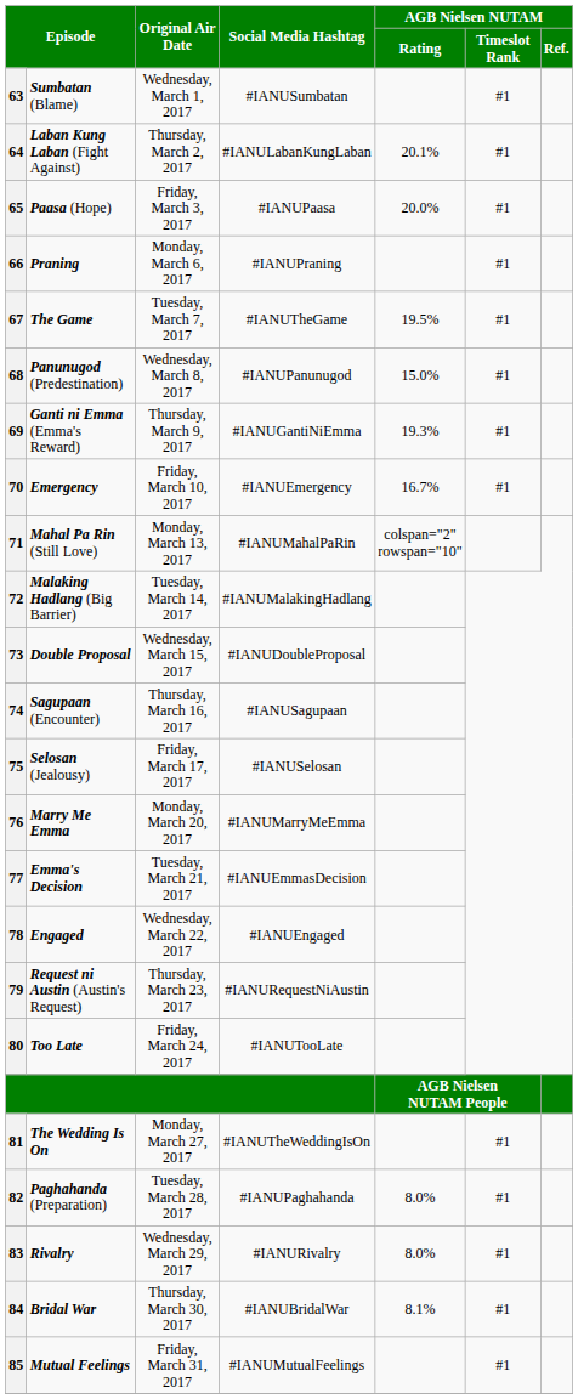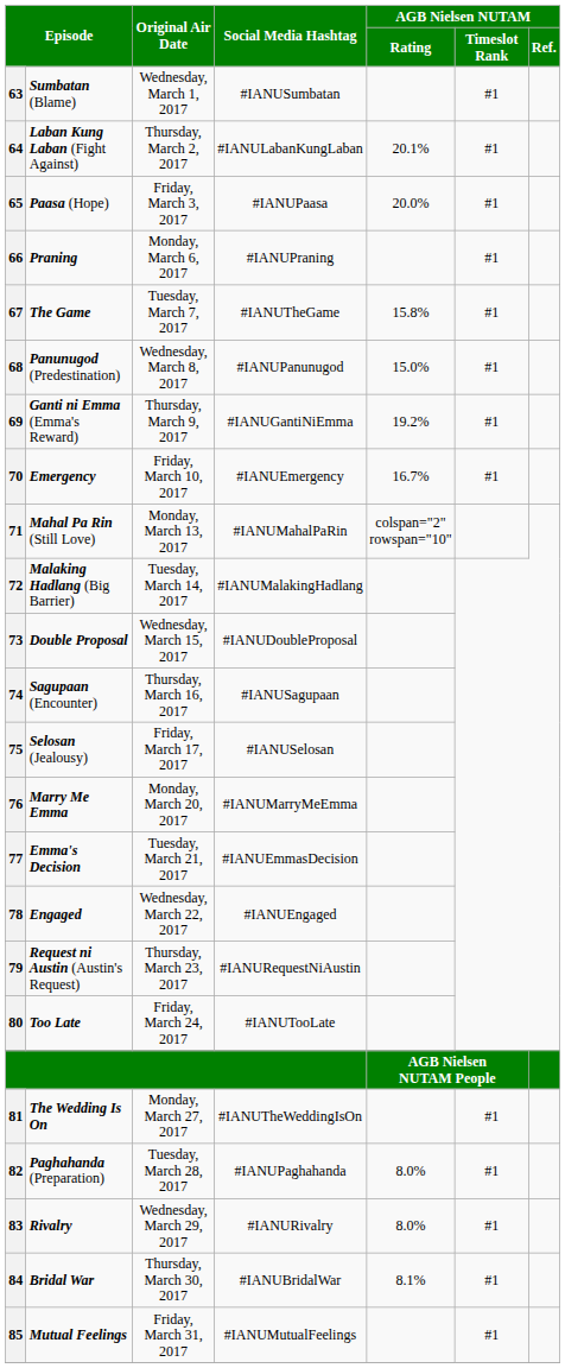67 | AGB Nielsen NUTAM / Rating: 19.5% -> 15.8%
69 | AGB Nielsen NUTAM / Rating: 19.3% -> 19.2%
